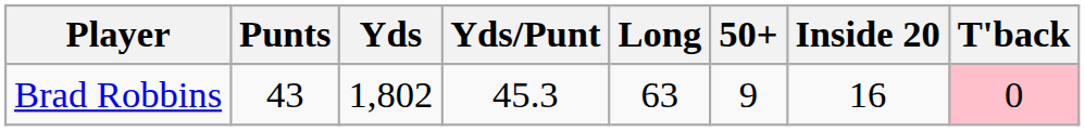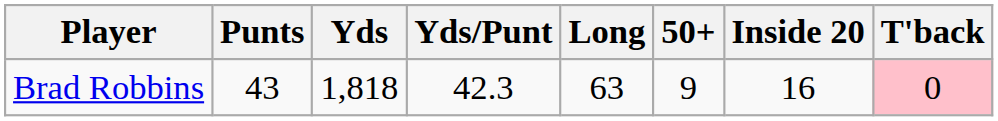Brad Robbins | Yds: 1,802 -> 1,818
Brad Robbins | Yds/Punt: 45.3 -> 42.3
